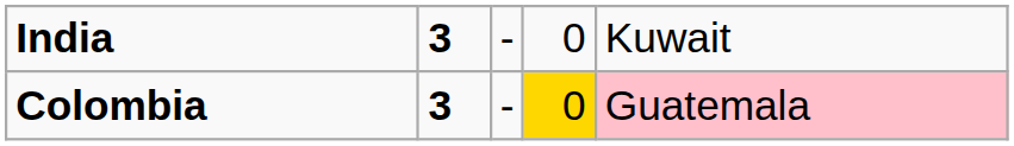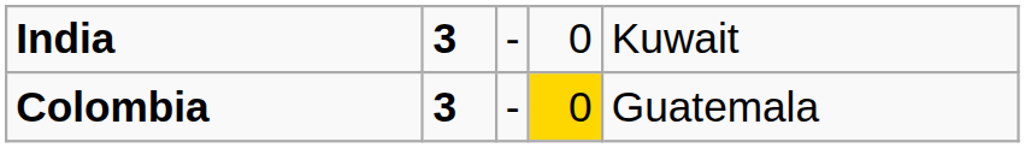Colombia | column 5: pink background -> no background
